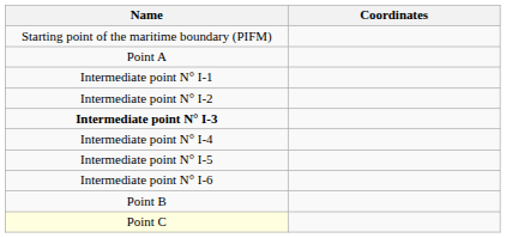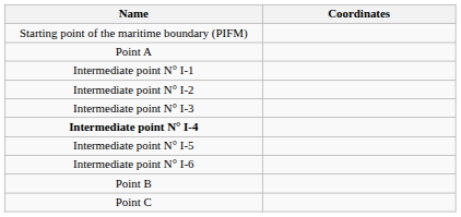Intermediate point N° I-3 | Name: bold -> normal
Intermediate point N° I-4 | Name: normal -> bold
Point C | Name: lightyellow background -> no background
